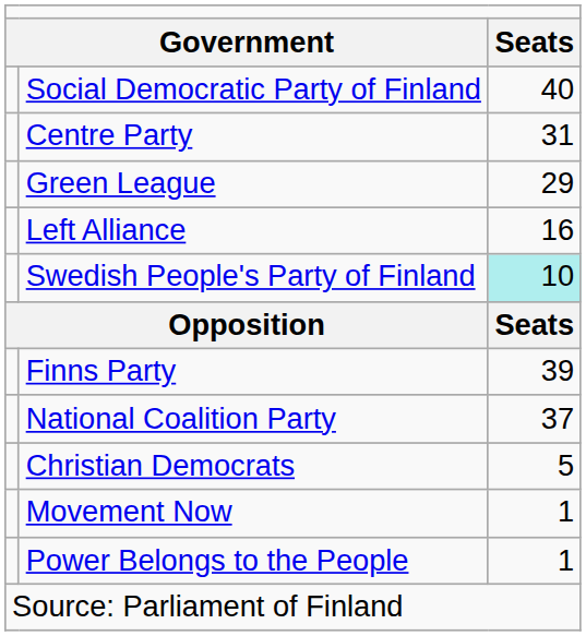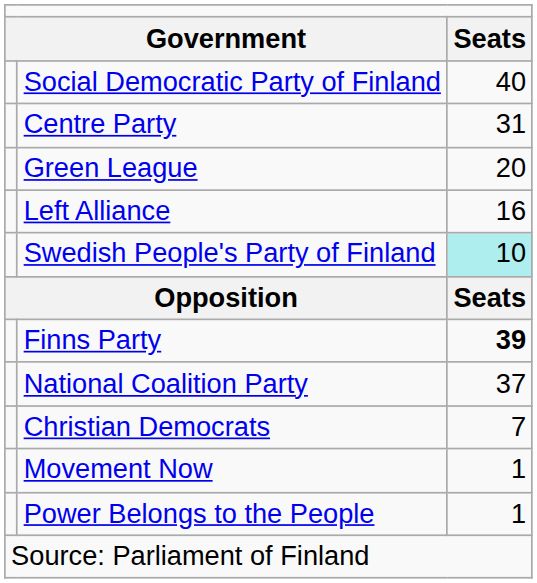Green League | column 3: 29 -> 20
Finns Party | column 3: normal -> bold
Christian Democrats | column 3: 5 -> 7
